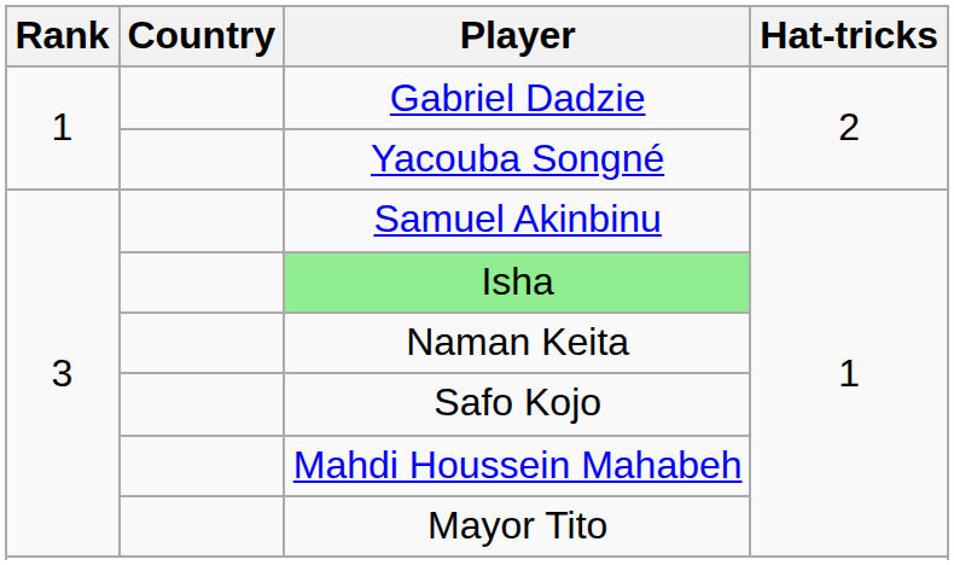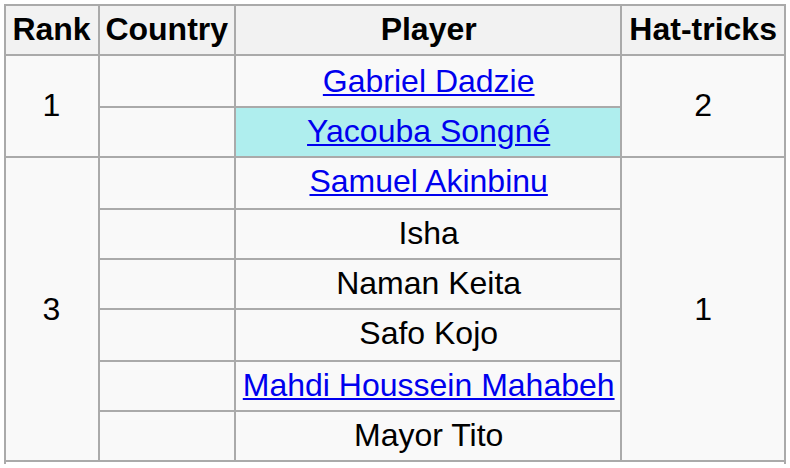Yacouba Songné | Player: no background -> paleturquoise background
Isha | Player: lightgreen background -> no background
